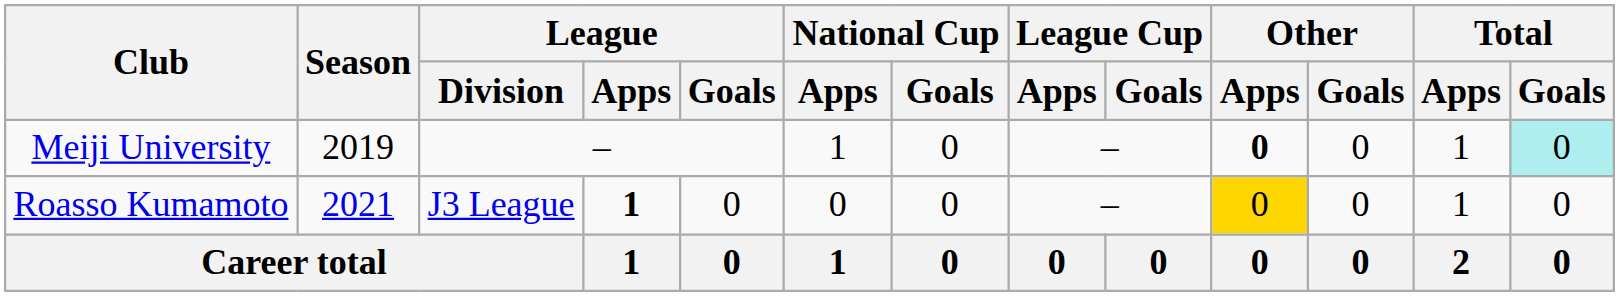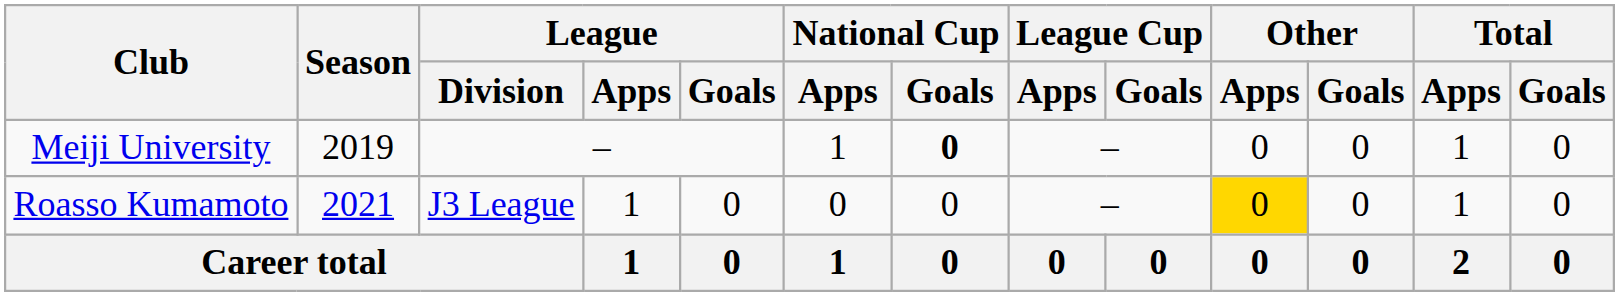Meiji University | National Cup / Goals: normal -> bold
Meiji University | Other / Apps: bold -> normal
Meiji University | Total / Goals: paleturquoise background -> no background
Roasso Kumamoto | League / Apps: bold -> normal
